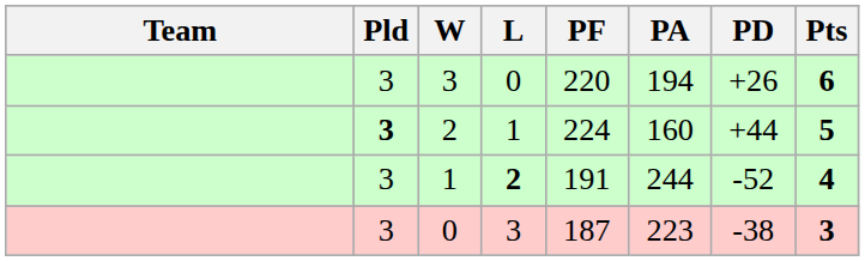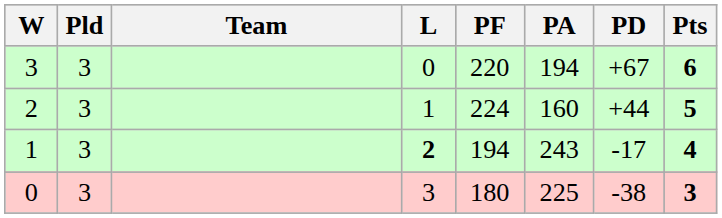columns swapped: Team <-> W
row 2 | PD: +26 -> +67
row 3 | Pld: bold -> normal
row 4 | PF: 191 -> 194
row 4 | PA: 244 -> 243
row 4 | PD: -52 -> -17
row 5 | PF: 187 -> 180
row 5 | PA: 223 -> 225
